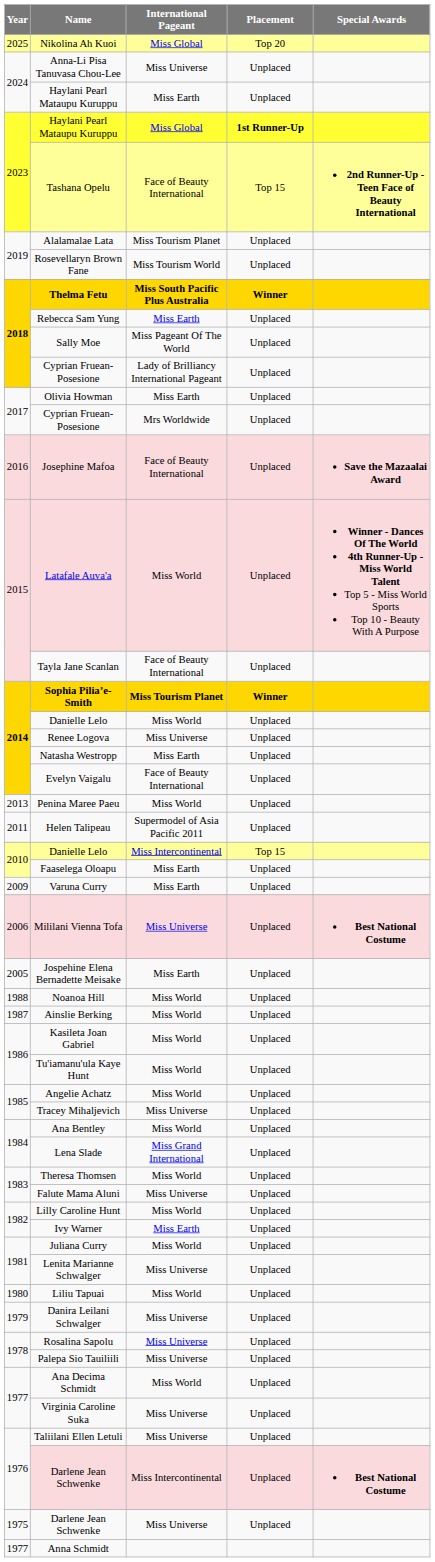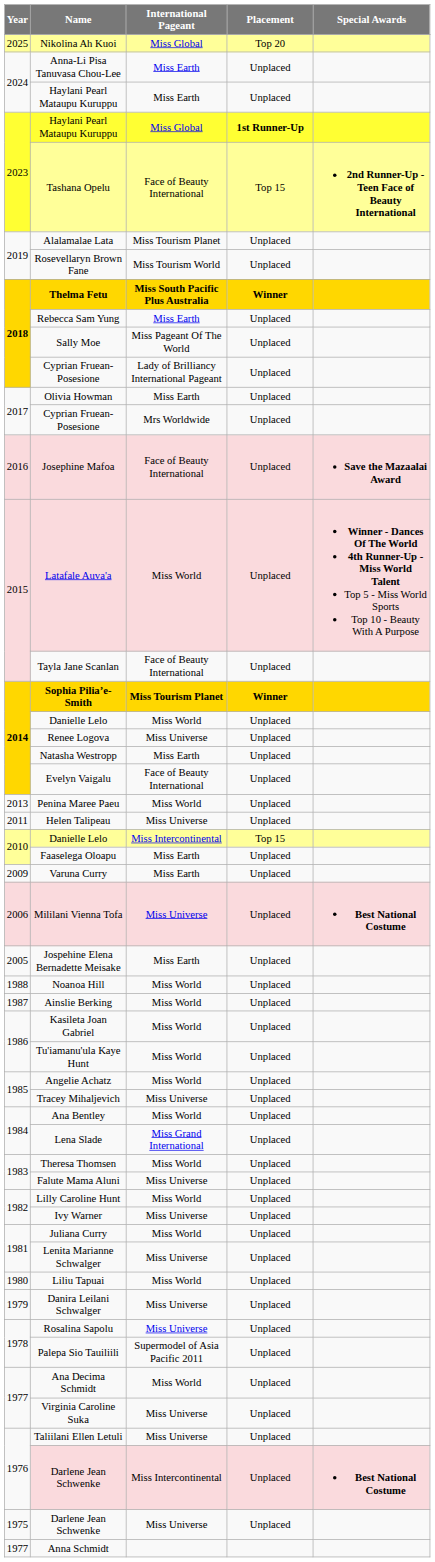Anna-Li Pisa Tanuvasa Chou-Lee | International Pageant: Miss Universe -> Miss Earth
Helen Talipeau | International Pageant: Supermodel of Asia Pacific 2011 -> Miss Universe
Ivy Warner | International Pageant: Miss Earth -> Miss Universe
Palepa Sio Tauiliili | International Pageant: Miss Universe -> Supermodel of Asia Pacific 2011
